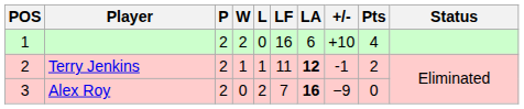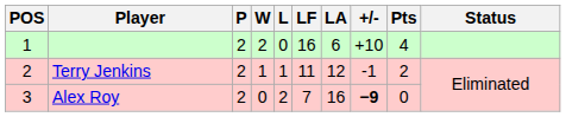Terry Jenkins | LA: bold -> normal
Alex Roy | LA: bold -> normal
Alex Roy | +/-: normal -> bold
